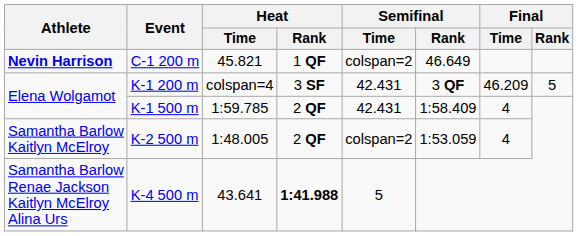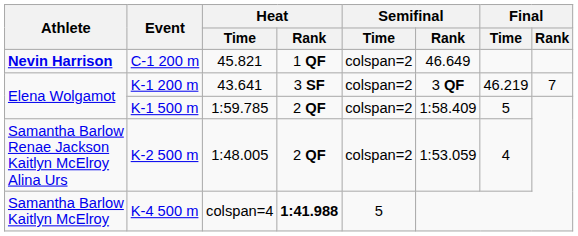K-1 200 m | Heat / Time: colspan=4 -> 43.641
K-1 200 m | Semifinal / Time: 42.431 -> colspan=2
K-1 200 m | Final / Time: 46.209 -> 46.219
K-1 200 m | Final / Rank: 5 -> 7
K-1 500 m | Semifinal / Time: 42.431 -> colspan=2
K-1 500 m | Final / Time: 4 -> 5
K-2 500 m | Athlete: Samantha Barlow Kaitlyn McElroy -> Samantha Barlow Renae Jackson Kaitlyn McElroy Alina Urs
K-4 500 m | Athlete: Samantha Barlow Renae Jackson Kaitlyn McElroy Alina Urs -> Samantha Barlow Kaitlyn McElroy
K-4 500 m | Heat / Time: 43.641 -> colspan=4
